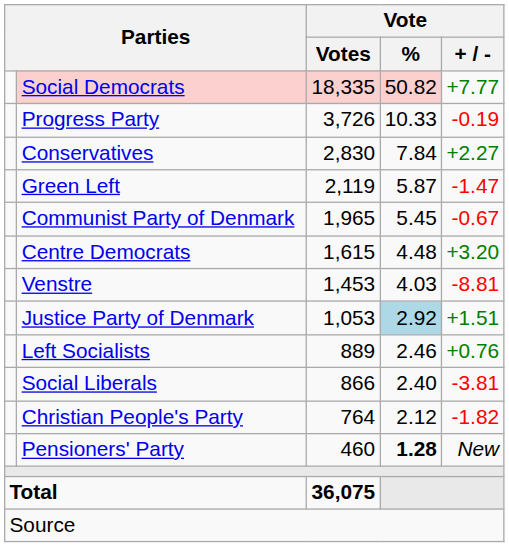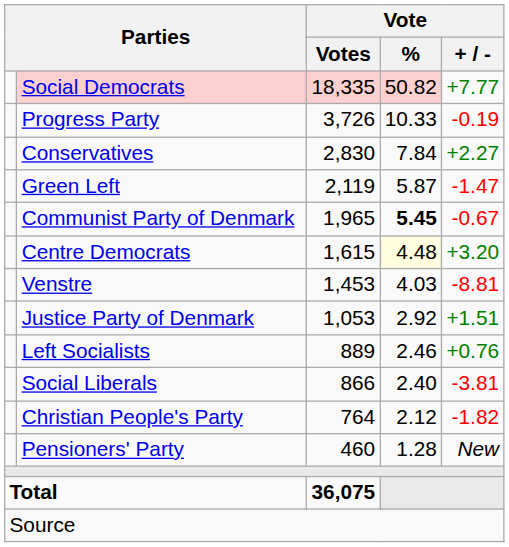Communist Party of Denmark | Vote / %: normal -> bold
Centre Democrats | Vote / %: no background -> lightyellow background
Justice Party of Denmark | Vote / %: lightblue background -> no background
Pensioners' Party | Vote / %: bold -> normal
